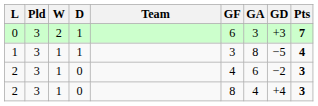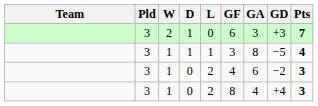columns swapped: Team <-> L
